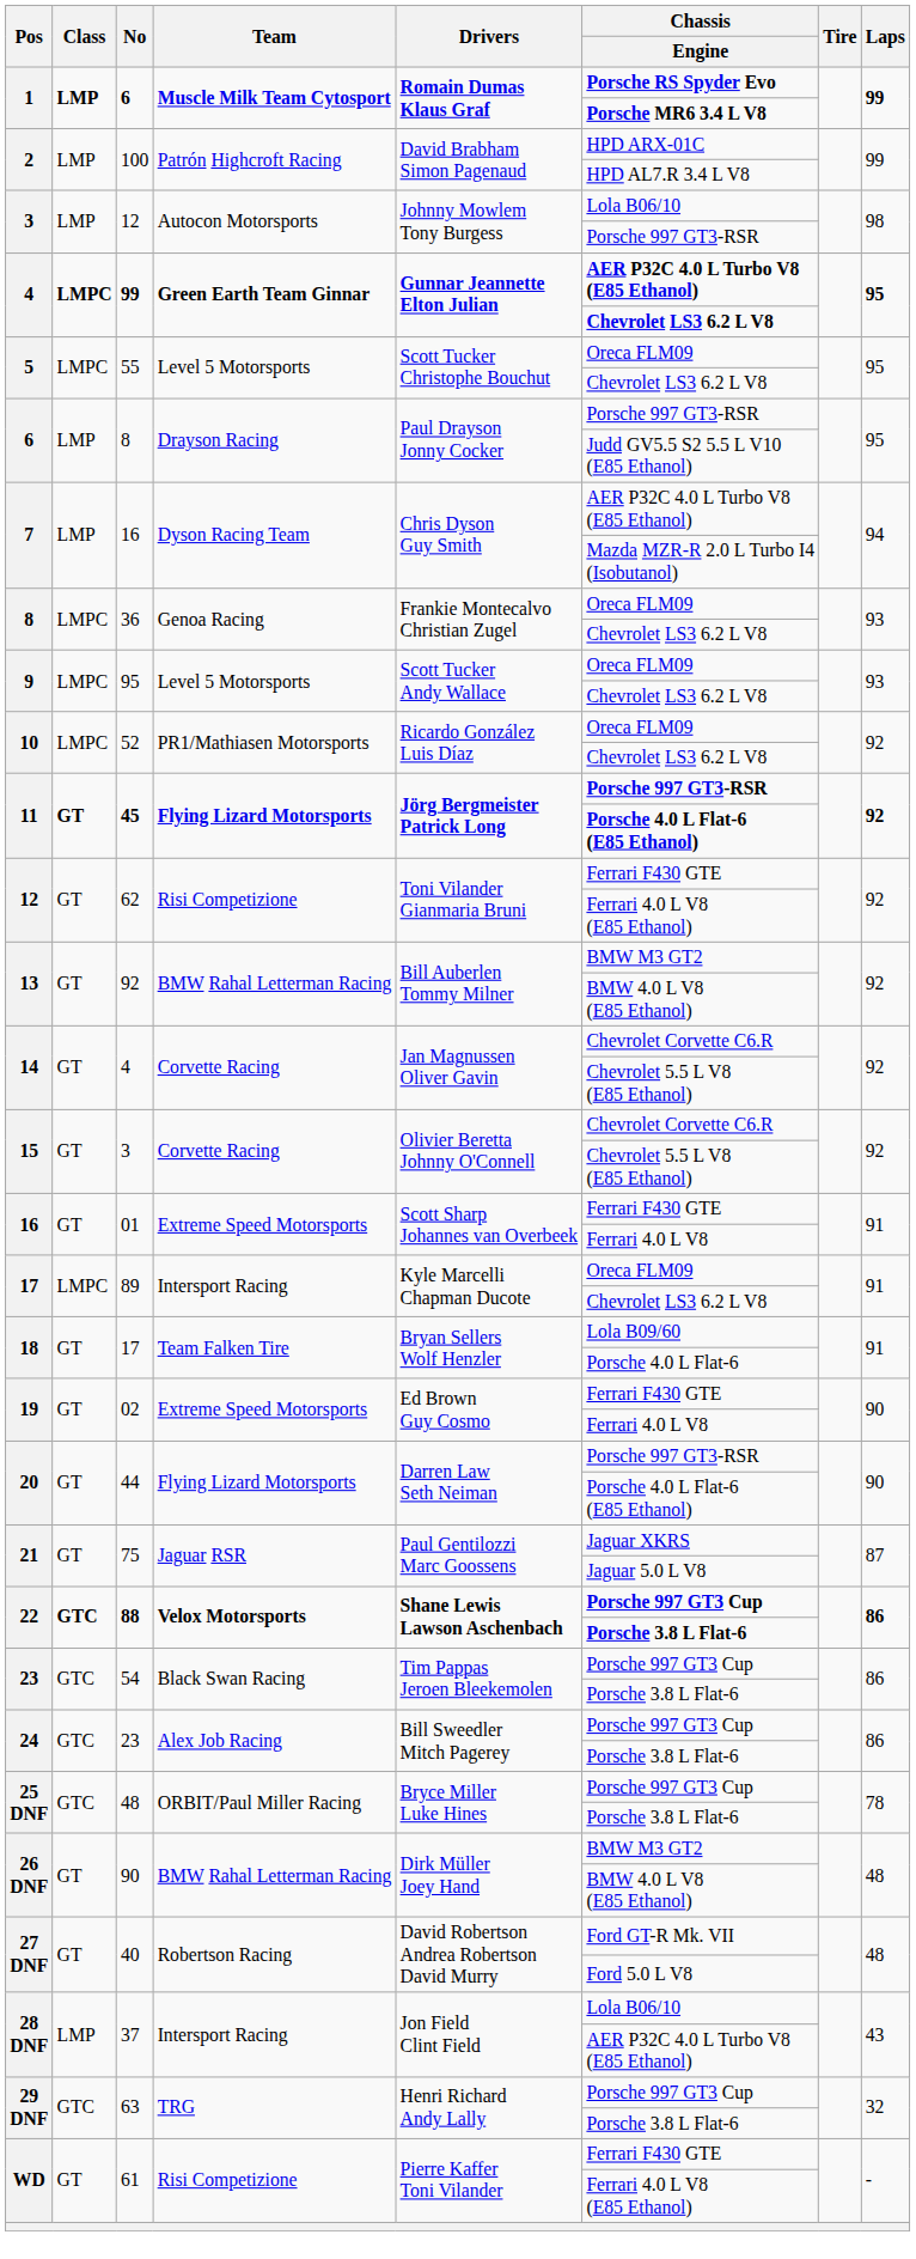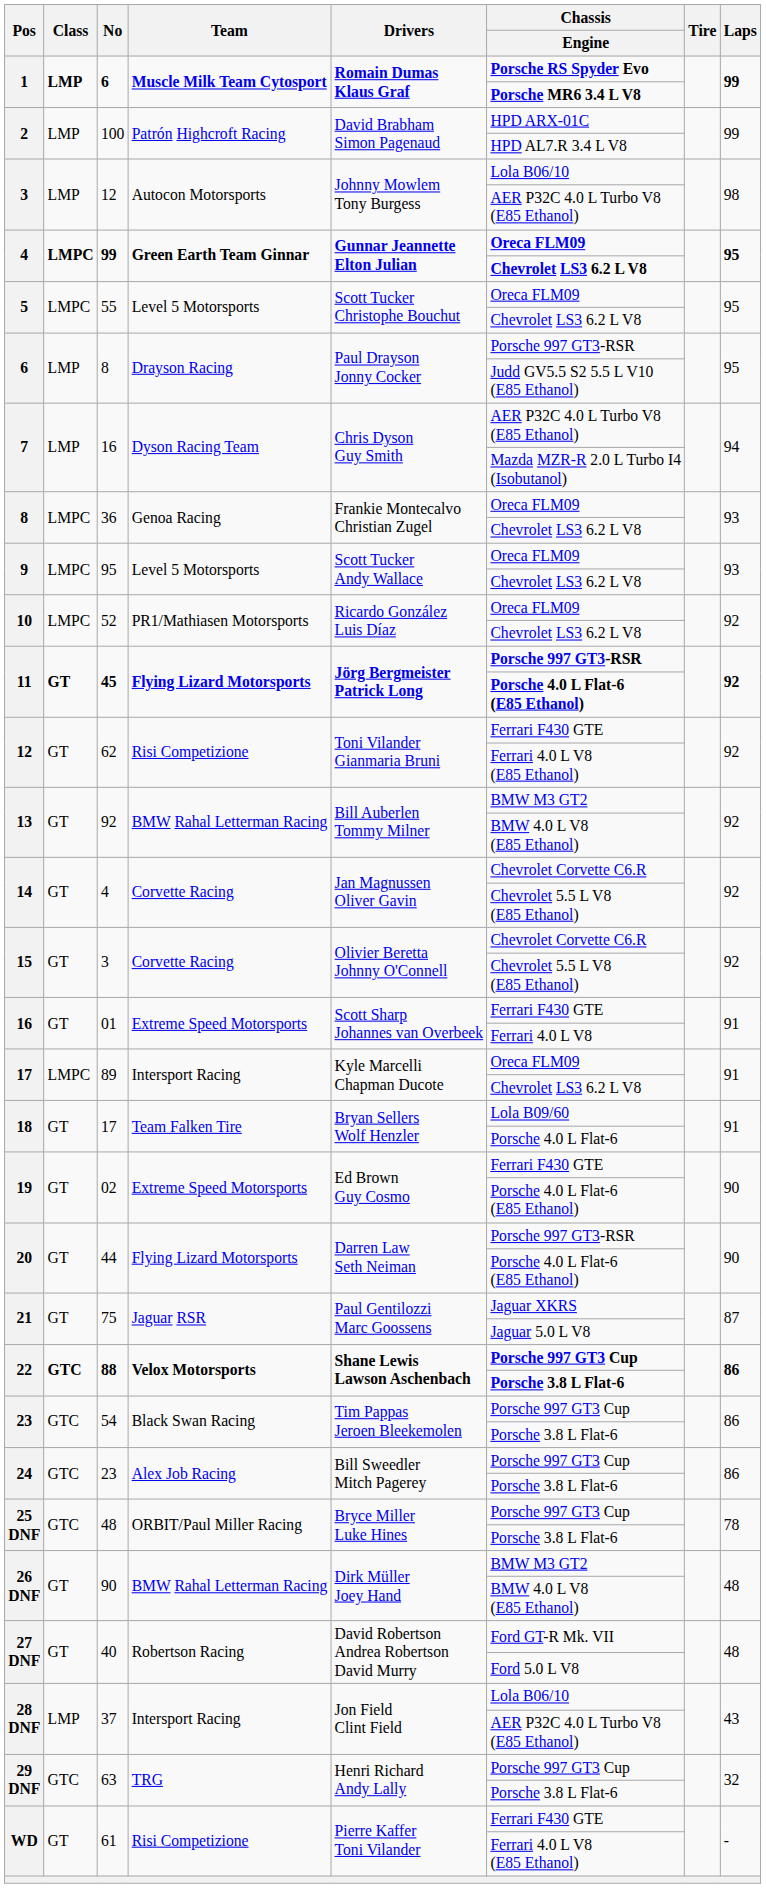row 8 | Chassis / Engine: Porsche 997 GT3-RSR -> AER P32C 4.0 L Turbo V8 (E85 Ethanol)
row 9 | Chassis / Engine: AER P32C 4.0 L Turbo V8 (E85 Ethanol) -> Oreca FLM09
row 40 | Chassis / Engine: Ferrari 4.0 L V8 -> Porsche 4.0 L Flat-6 (E85 Ethanol)
